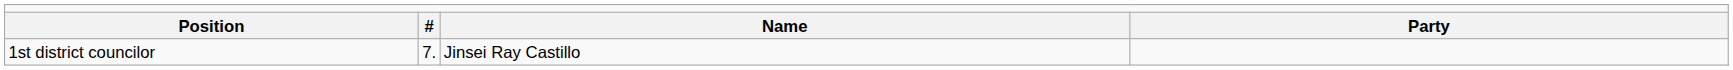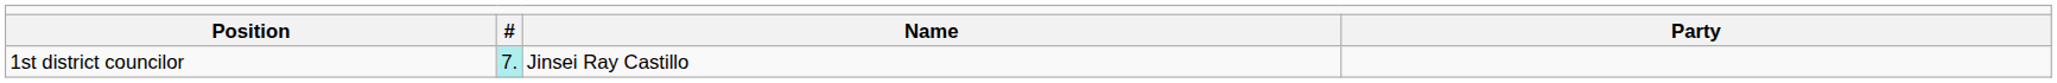1st district councilor | column 2: no background -> paleturquoise background
